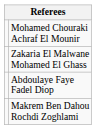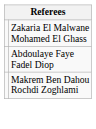- row: Mohamed Chouraki Achraf El Mounir
